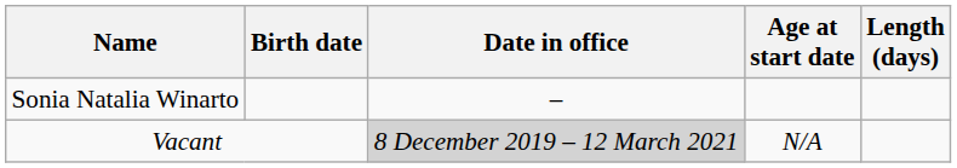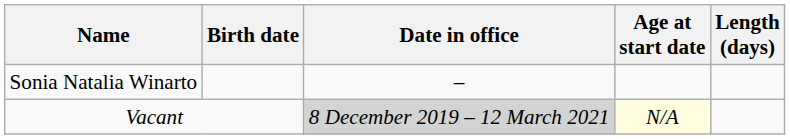Vacant | Age at start date: no background -> lightyellow background
